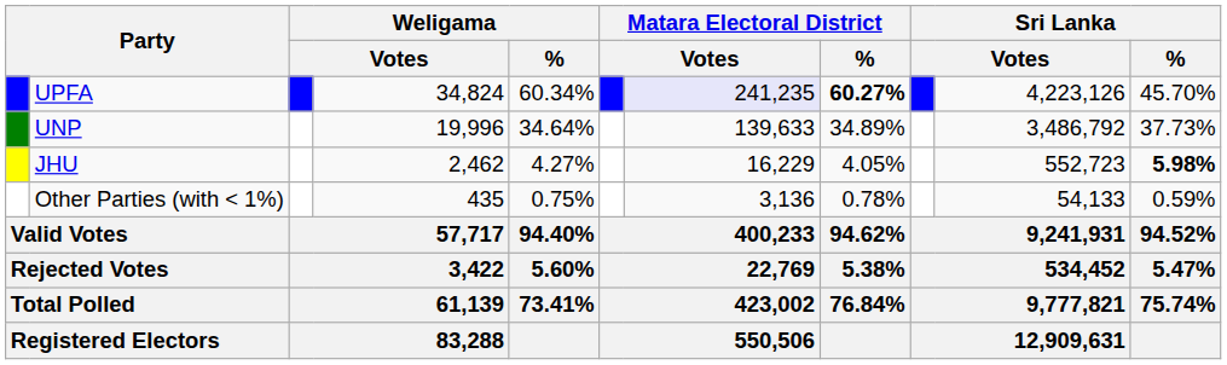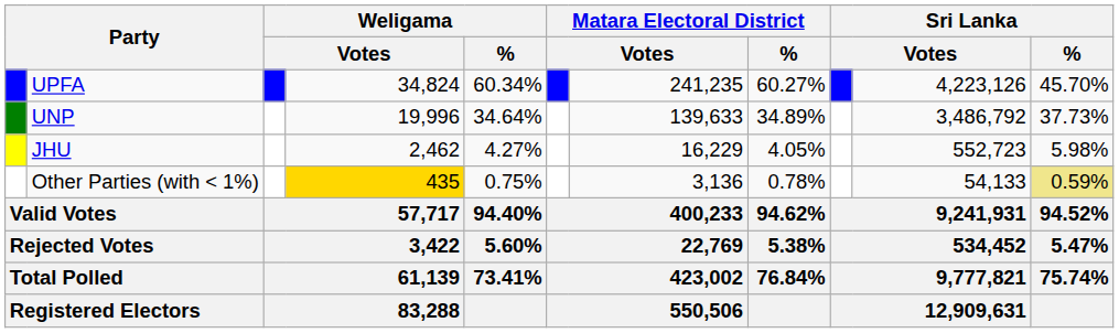UPFA | column 7: lavender background -> no background
UPFA | Matara Electoral District / %: bold -> normal
JHU | Sri Lanka / %: bold -> normal
Other Parties (with < 1%) | column 4: no background -> gold background
Other Parties (with < 1%) | Sri Lanka / %: no background -> khaki background
